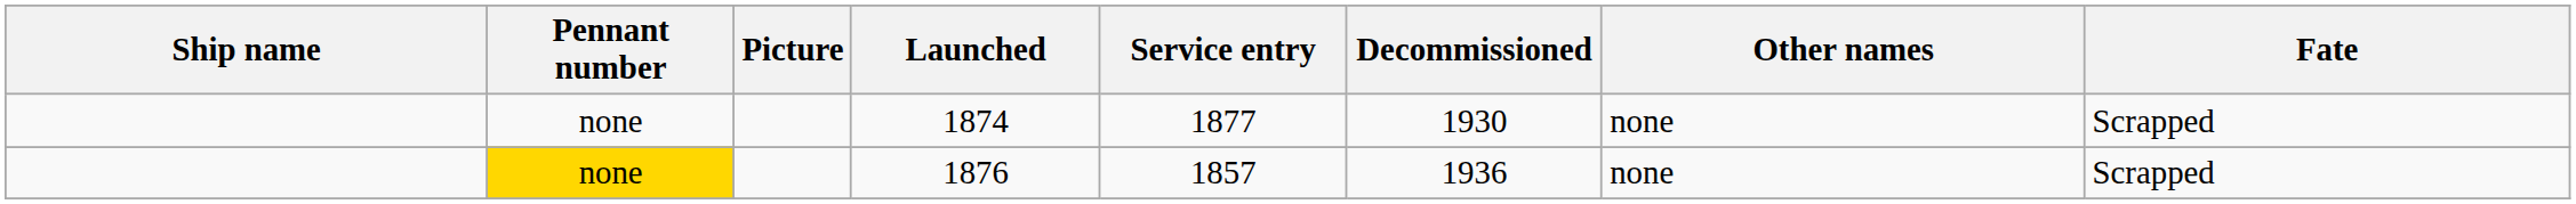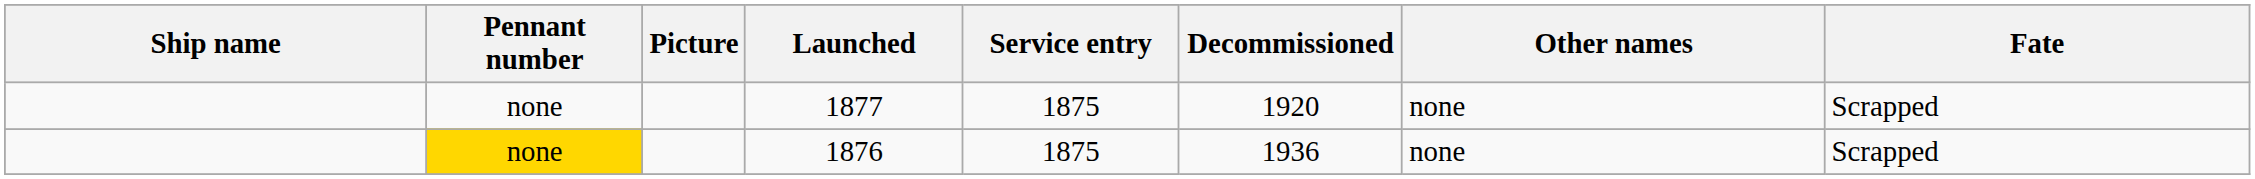row 2 | Launched: 1874 -> 1877
row 2 | Service entry: 1877 -> 1875
row 2 | Decommissioned: 1930 -> 1920
row 3 | Service entry: 1857 -> 1875
